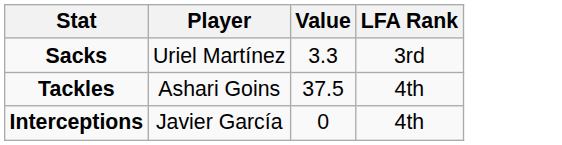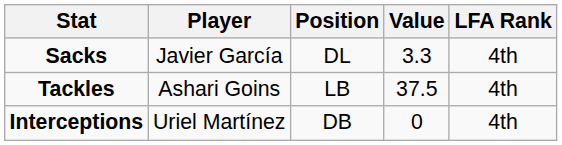+ column: Position | DL | LB | DB
Sacks | Player: Uriel Martínez -> Javier García
Sacks | LFA Rank: 3rd -> 4th
Interceptions | Player: Javier García -> Uriel Martínez
